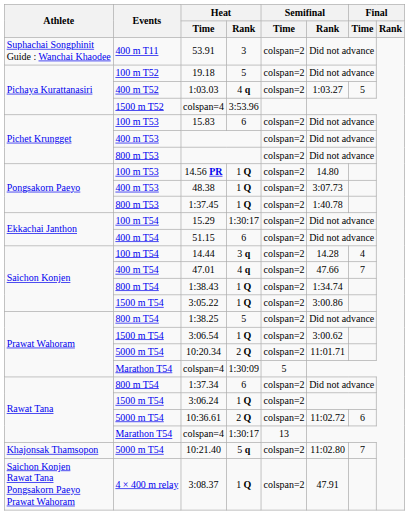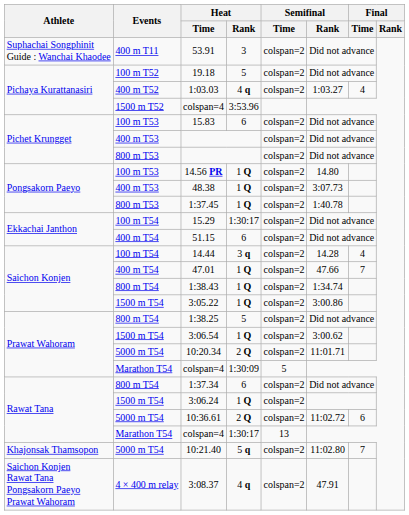1:03.03 | Final / Time: 5 -> 4
47.01 | Heat / Rank: 4 q -> 1 Q
3:08.37 | Heat / Rank: 1 Q -> 4 q
